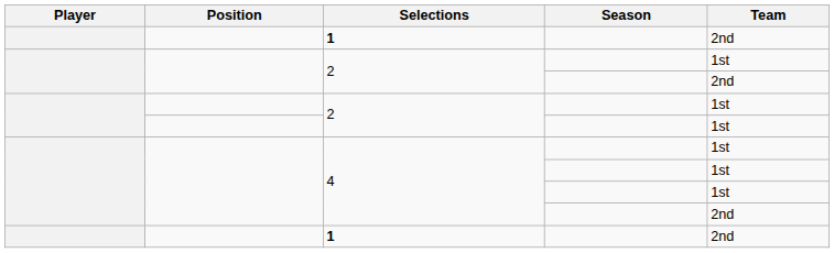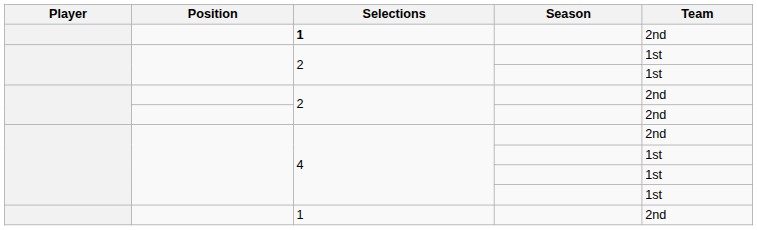row 4 | Team: 2nd -> 1st
row 5 | Team: 1st -> 2nd
row 6 | Team: 1st -> 2nd
row 7 | Team: 1st -> 2nd
row 10 | Team: 2nd -> 1st
row 11 | Selections: bold -> normal
